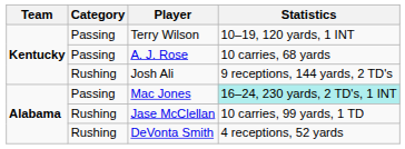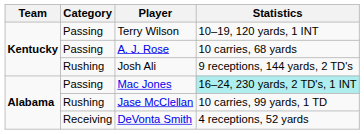DeVonta Smith | Category: Rushing -> Receiving
